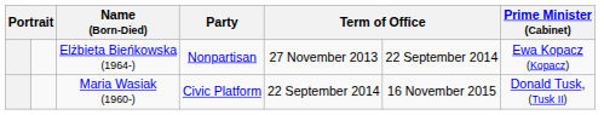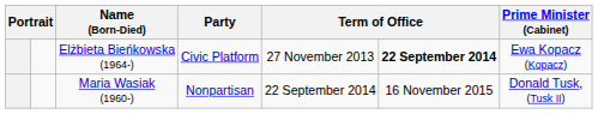Elżbieta Bieńkowska (1964-) | Party: Nonpartisan -> Civic Platform
Elżbieta Bieńkowska (1964-) | column 6: normal -> bold
Maria Wasiak (1960-) | Party: Civic Platform -> Nonpartisan
